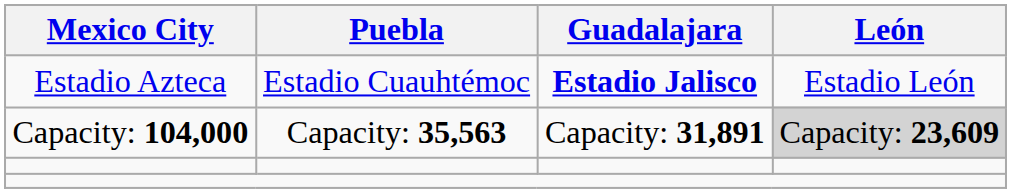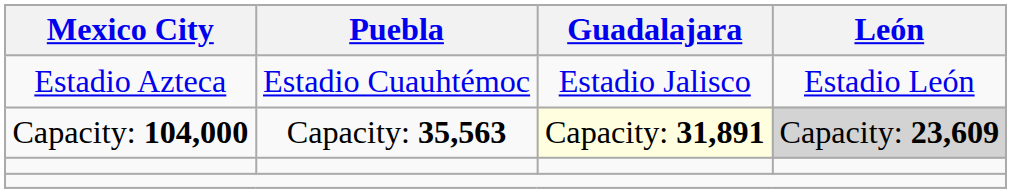Estadio Azteca | Guadalajara: bold -> normal
Capacity: 104,000 | Guadalajara: no background -> lightyellow background
